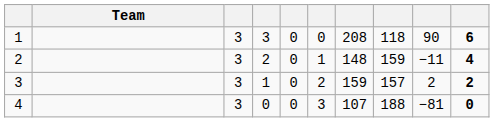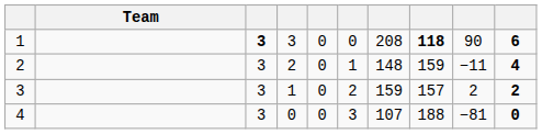row 2 | column 3: normal -> bold
row 2 | column 8: normal -> bold
